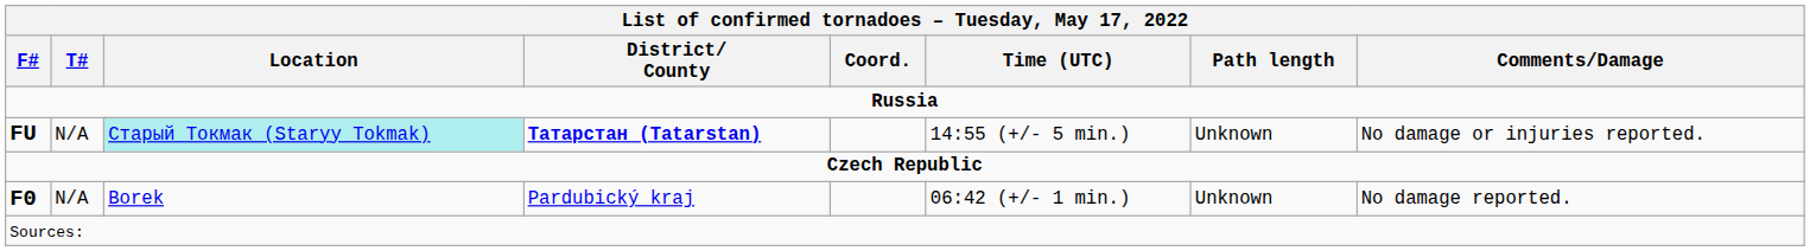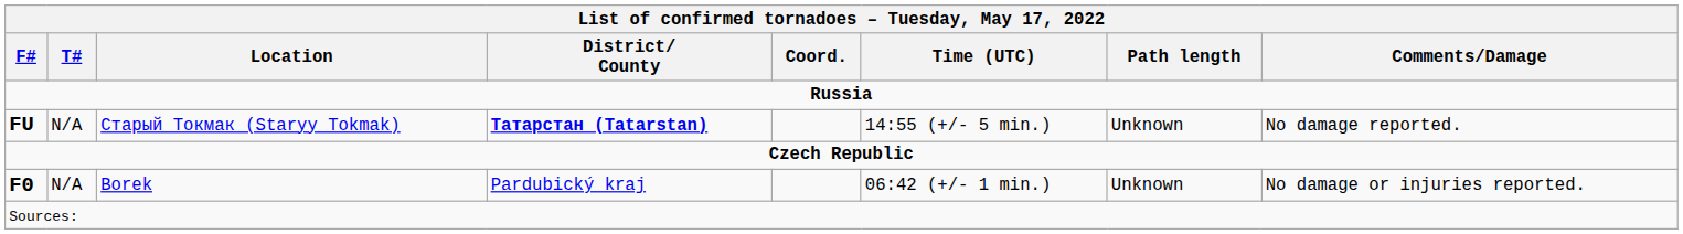FU | Location: paleturquoise background -> no background
FU | Comments/Damage: No damage or injuries reported. -> No damage reported.
F0 | Comments/Damage: No damage reported. -> No damage or injuries reported.
